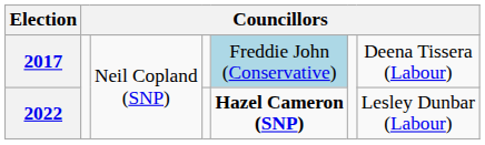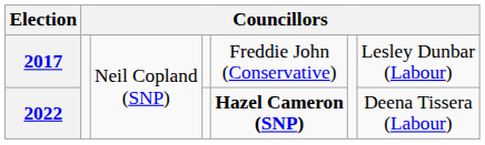2017 | column 5: lightblue background -> no background
2017 | column 7: Deena Tissera (Labour) -> Lesley Dunbar (Labour)
2022 | column 7: Lesley Dunbar (Labour) -> Deena Tissera (Labour)
